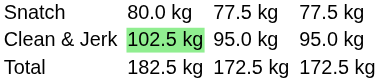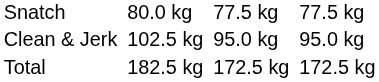Clean & Jerk | column 2: lightgreen background -> no background
